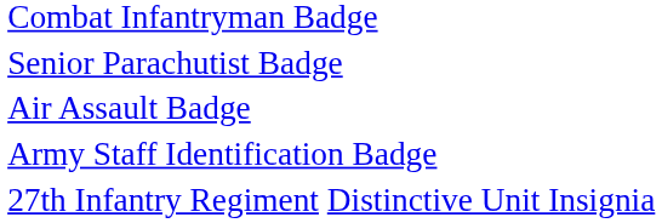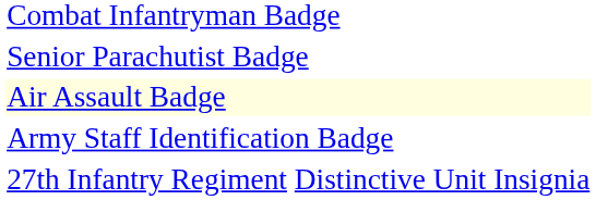row 3 | column 1: no background -> lightyellow background
